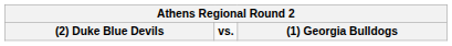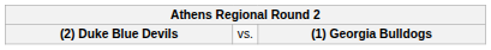(2) Duke Blue Devils | column 2: bold -> normal
